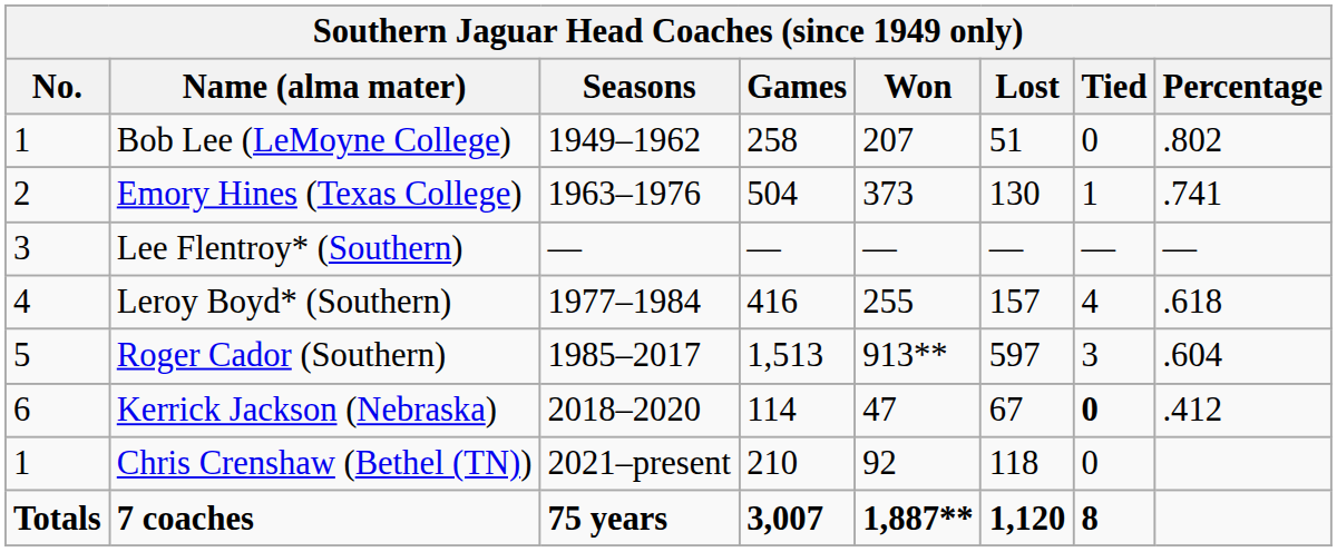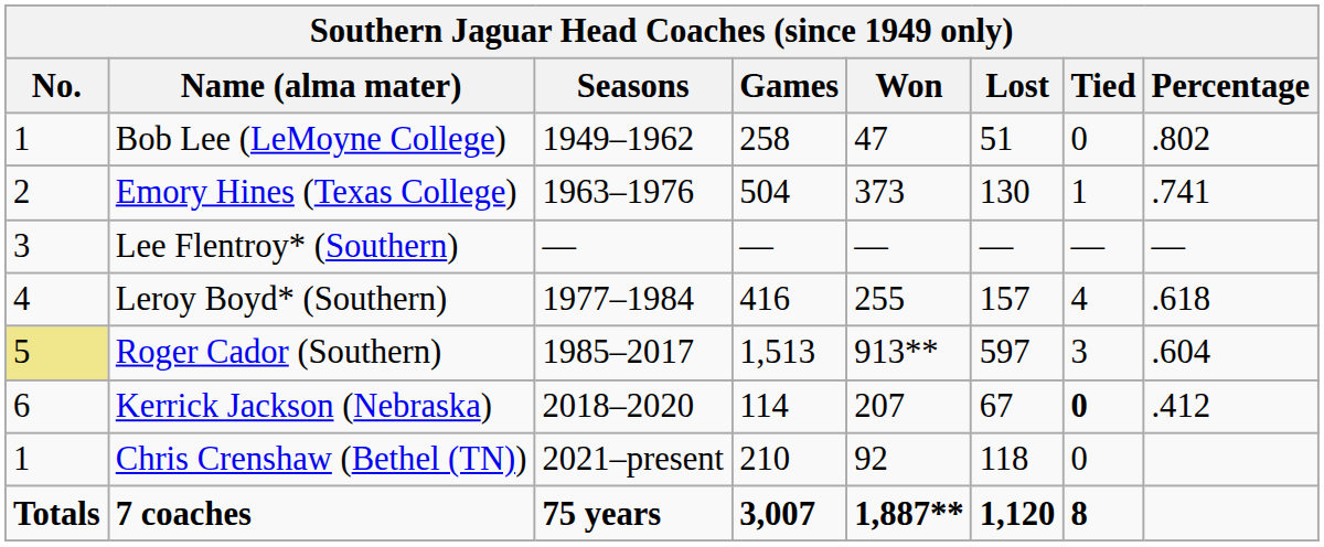Bob Lee (LeMoyne College) | Won: 207 -> 47
Roger Cador (Southern) | No.: no background -> khaki background
Kerrick Jackson (Nebraska) | Won: 47 -> 207
